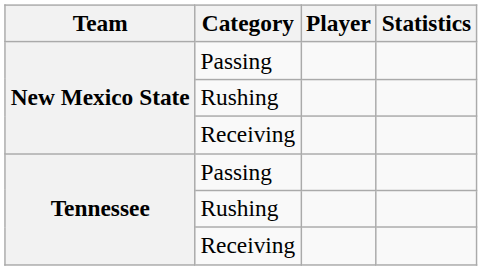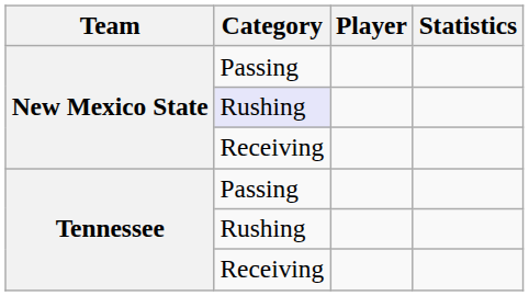New Mexico State / Rushing | Category: no background -> lavender background
